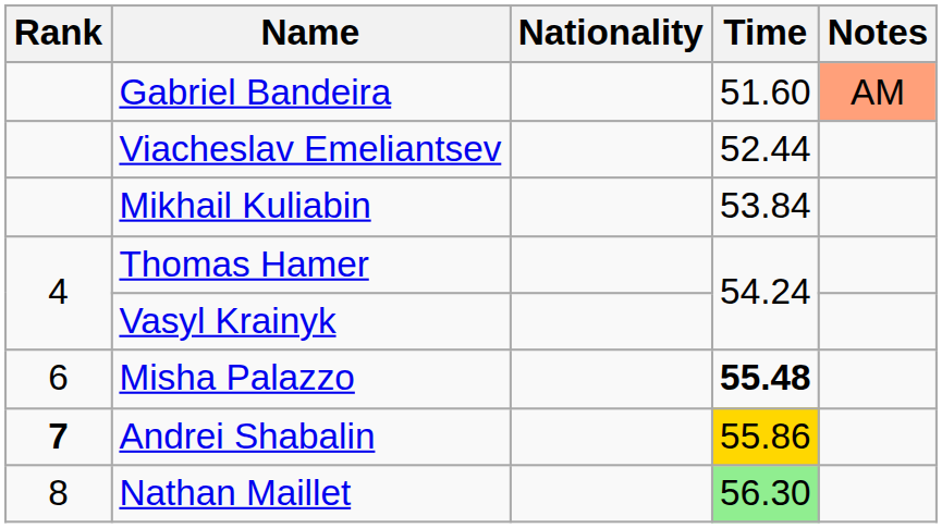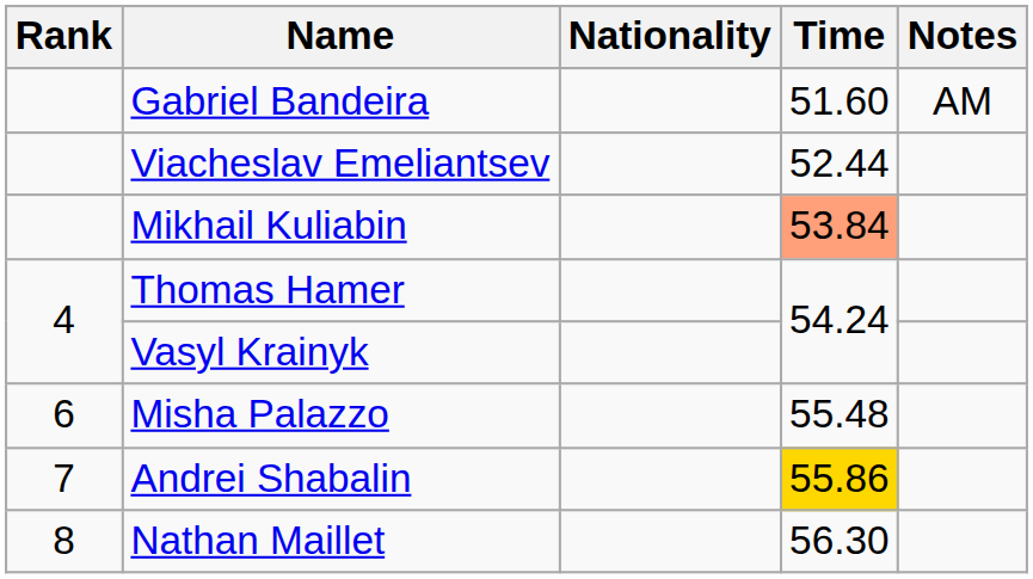Gabriel Bandeira | Notes: lightsalmon background -> no background
Mikhail Kuliabin | Time: no background -> lightsalmon background
Misha Palazzo | Time: bold -> normal
Andrei Shabalin | Rank: bold -> normal
Nathan Maillet | Time: lightgreen background -> no background
